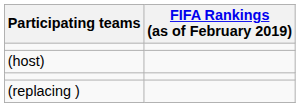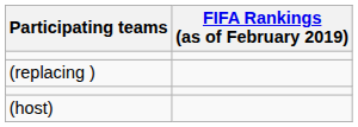row 3 | Participating teams: (host) -> (replacing )
row 5 | Participating teams: (replacing ) -> (host)
